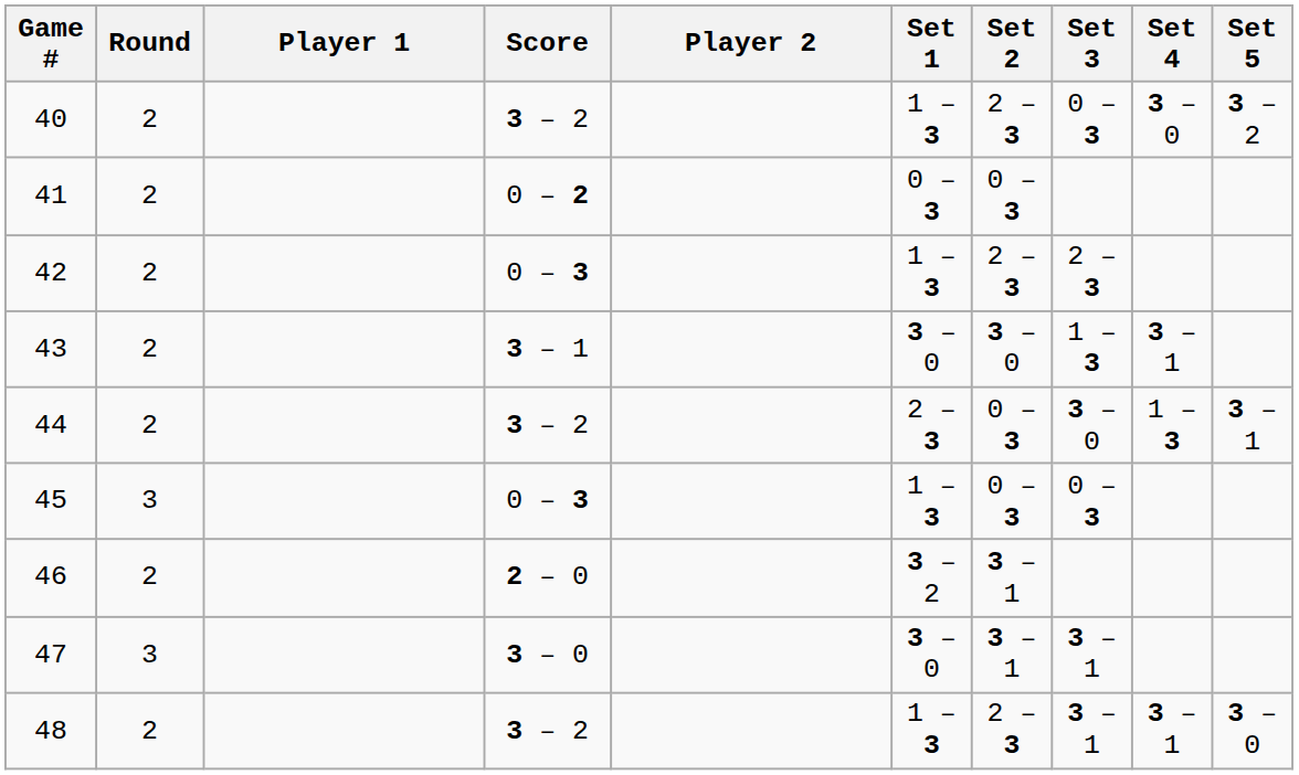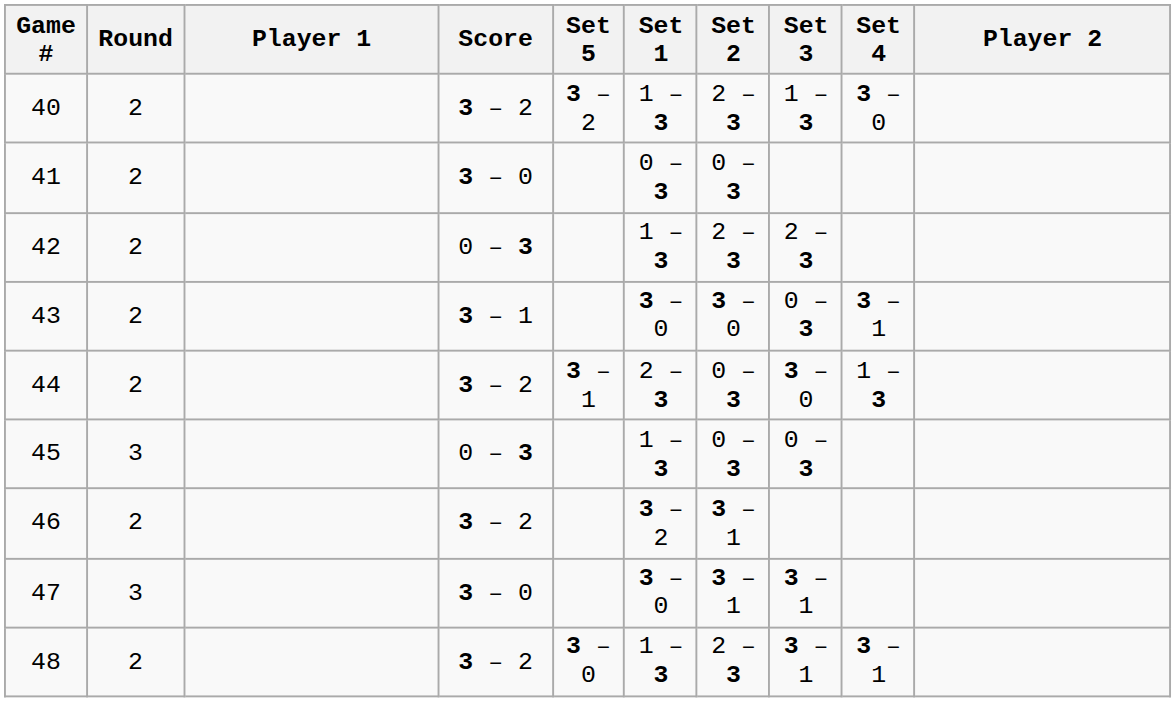columns swapped: Player 2 <-> Set 5
40 | Set 3: 0 – 3 -> 1 – 3
41 | Score: 0 – 2 -> 3 – 0
43 | Set 3: 1 – 3 -> 0 – 3
46 | Score: 2 – 0 -> 3 – 2
